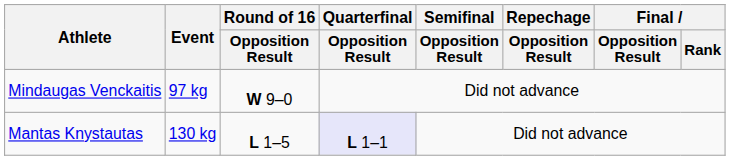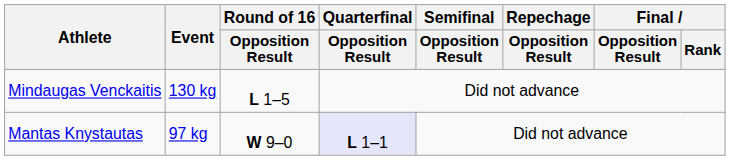Mindaugas Venckaitis | Event: 97 kg -> 130 kg
Mindaugas Venckaitis | Round of 16 / Opposition Result: W 9–0 -> L 1–5
Mantas Knystautas | Event: 130 kg -> 97 kg
Mantas Knystautas | Round of 16 / Opposition Result: L 1–5 -> W 9–0
